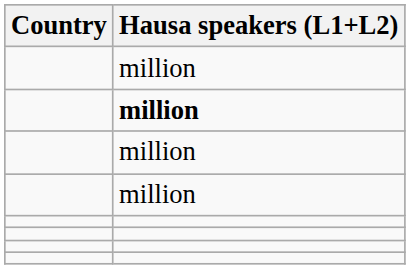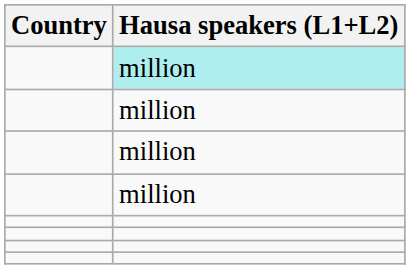row 2 | Hausa speakers (L1+L2): no background -> paleturquoise background
row 3 | Hausa speakers (L1+L2): bold -> normal
